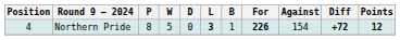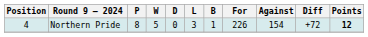Northern Pride | L: bold -> normal
Northern Pride | For: bold -> normal
Northern Pride | Diff: bold -> normal
